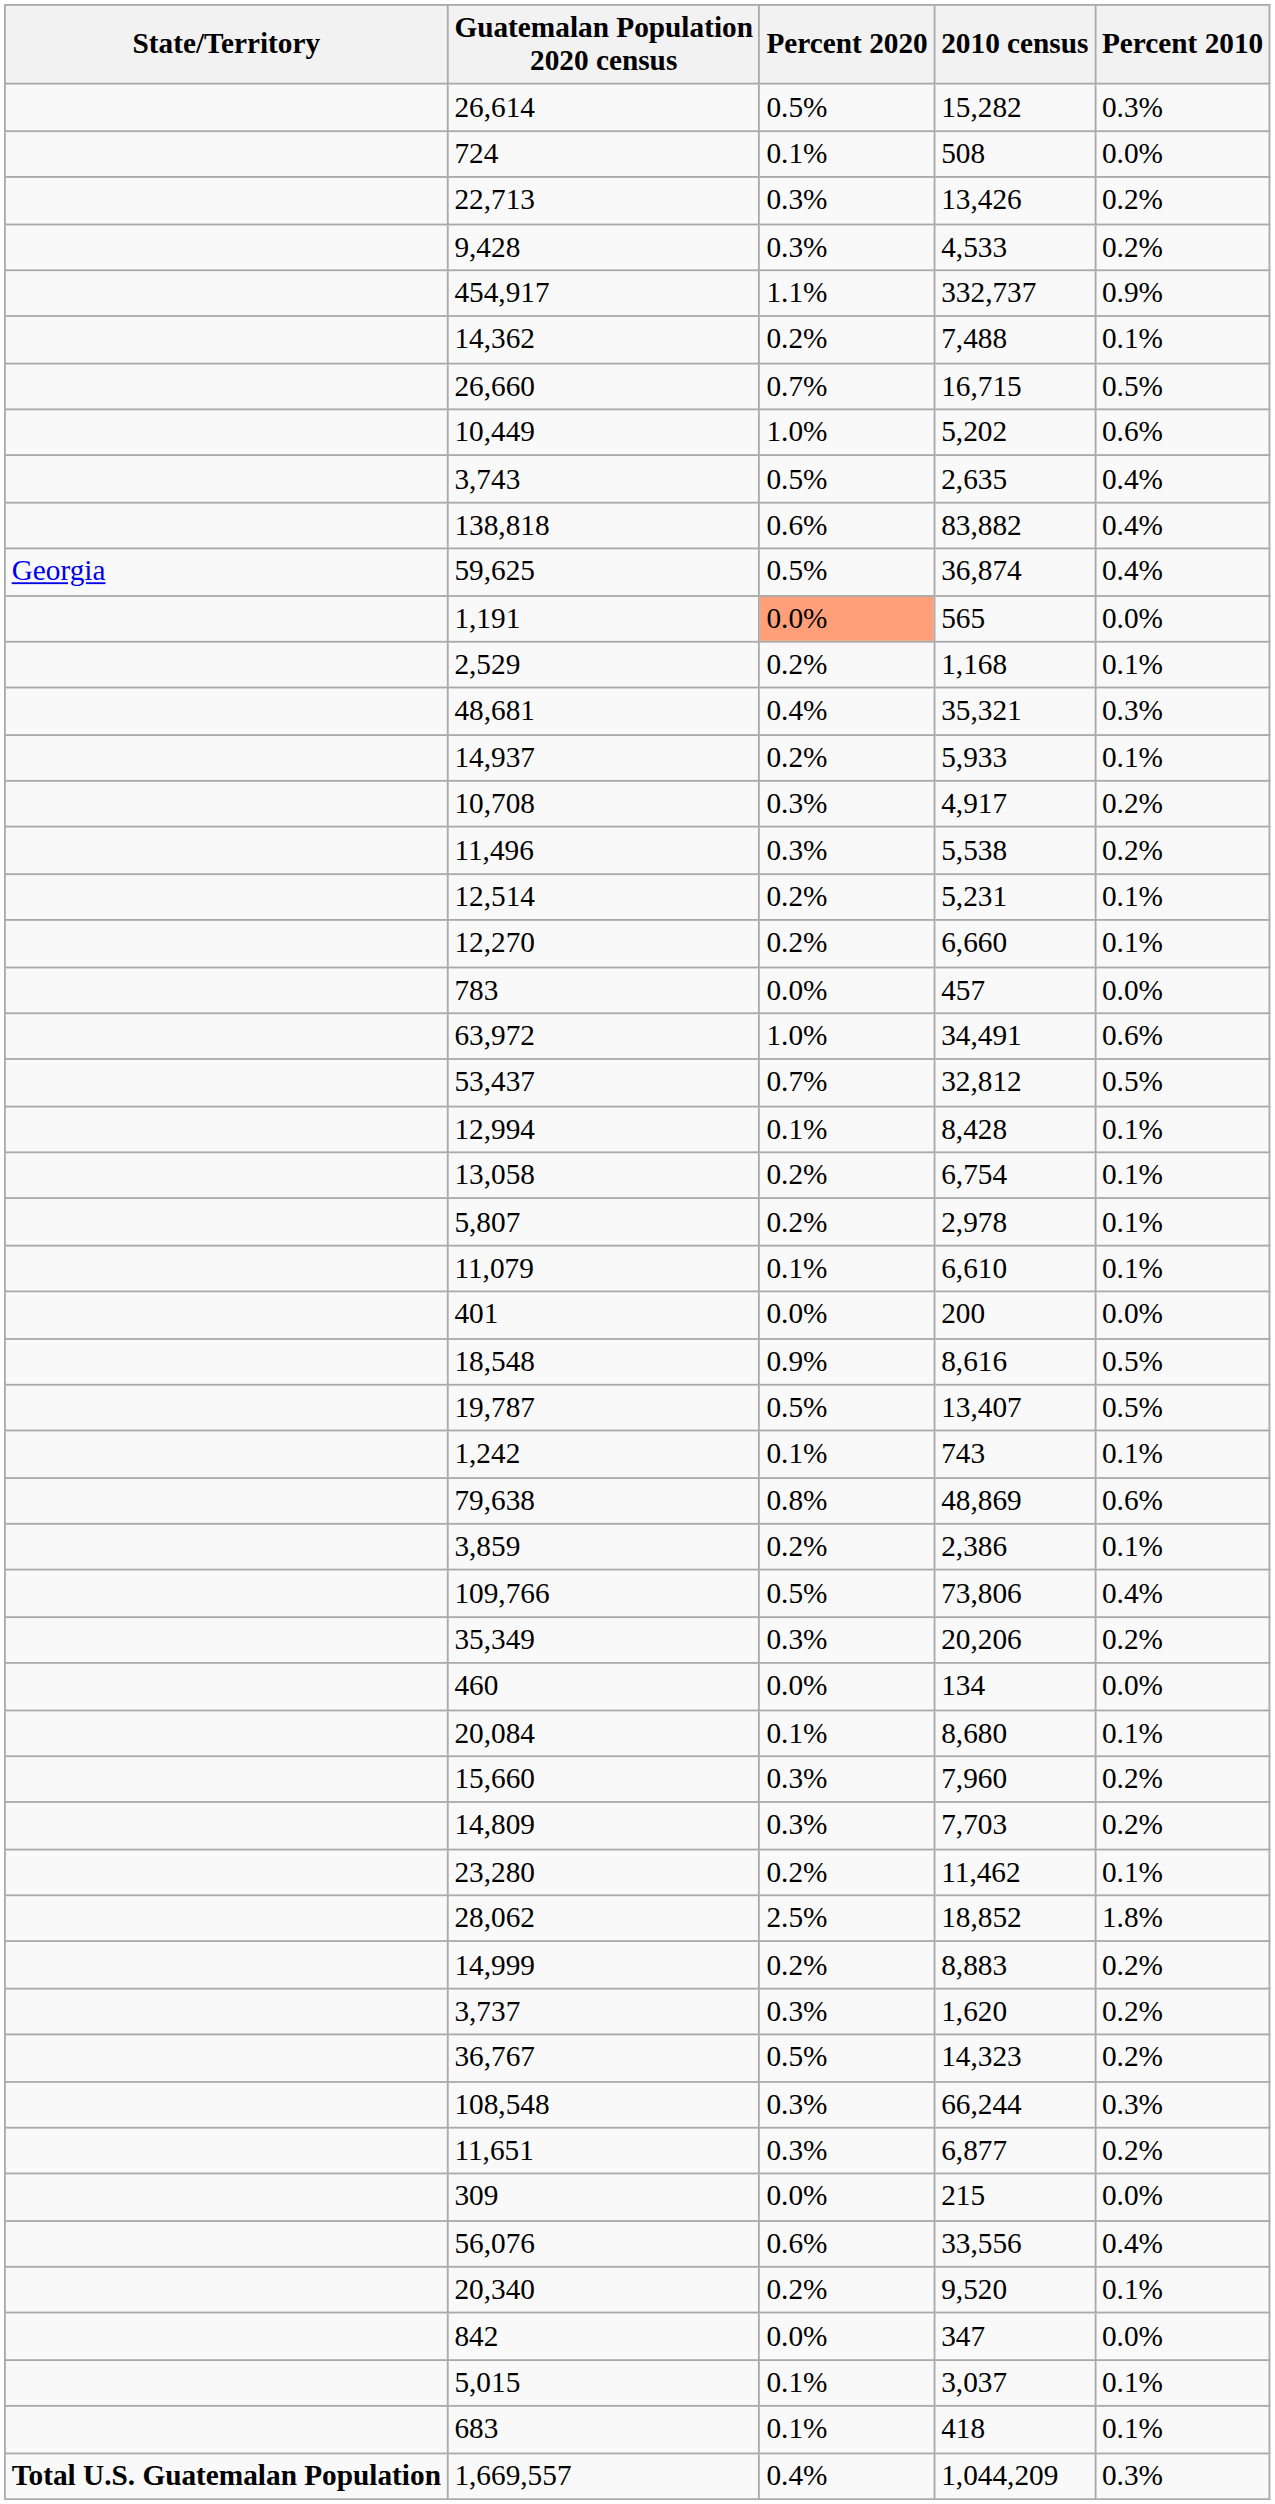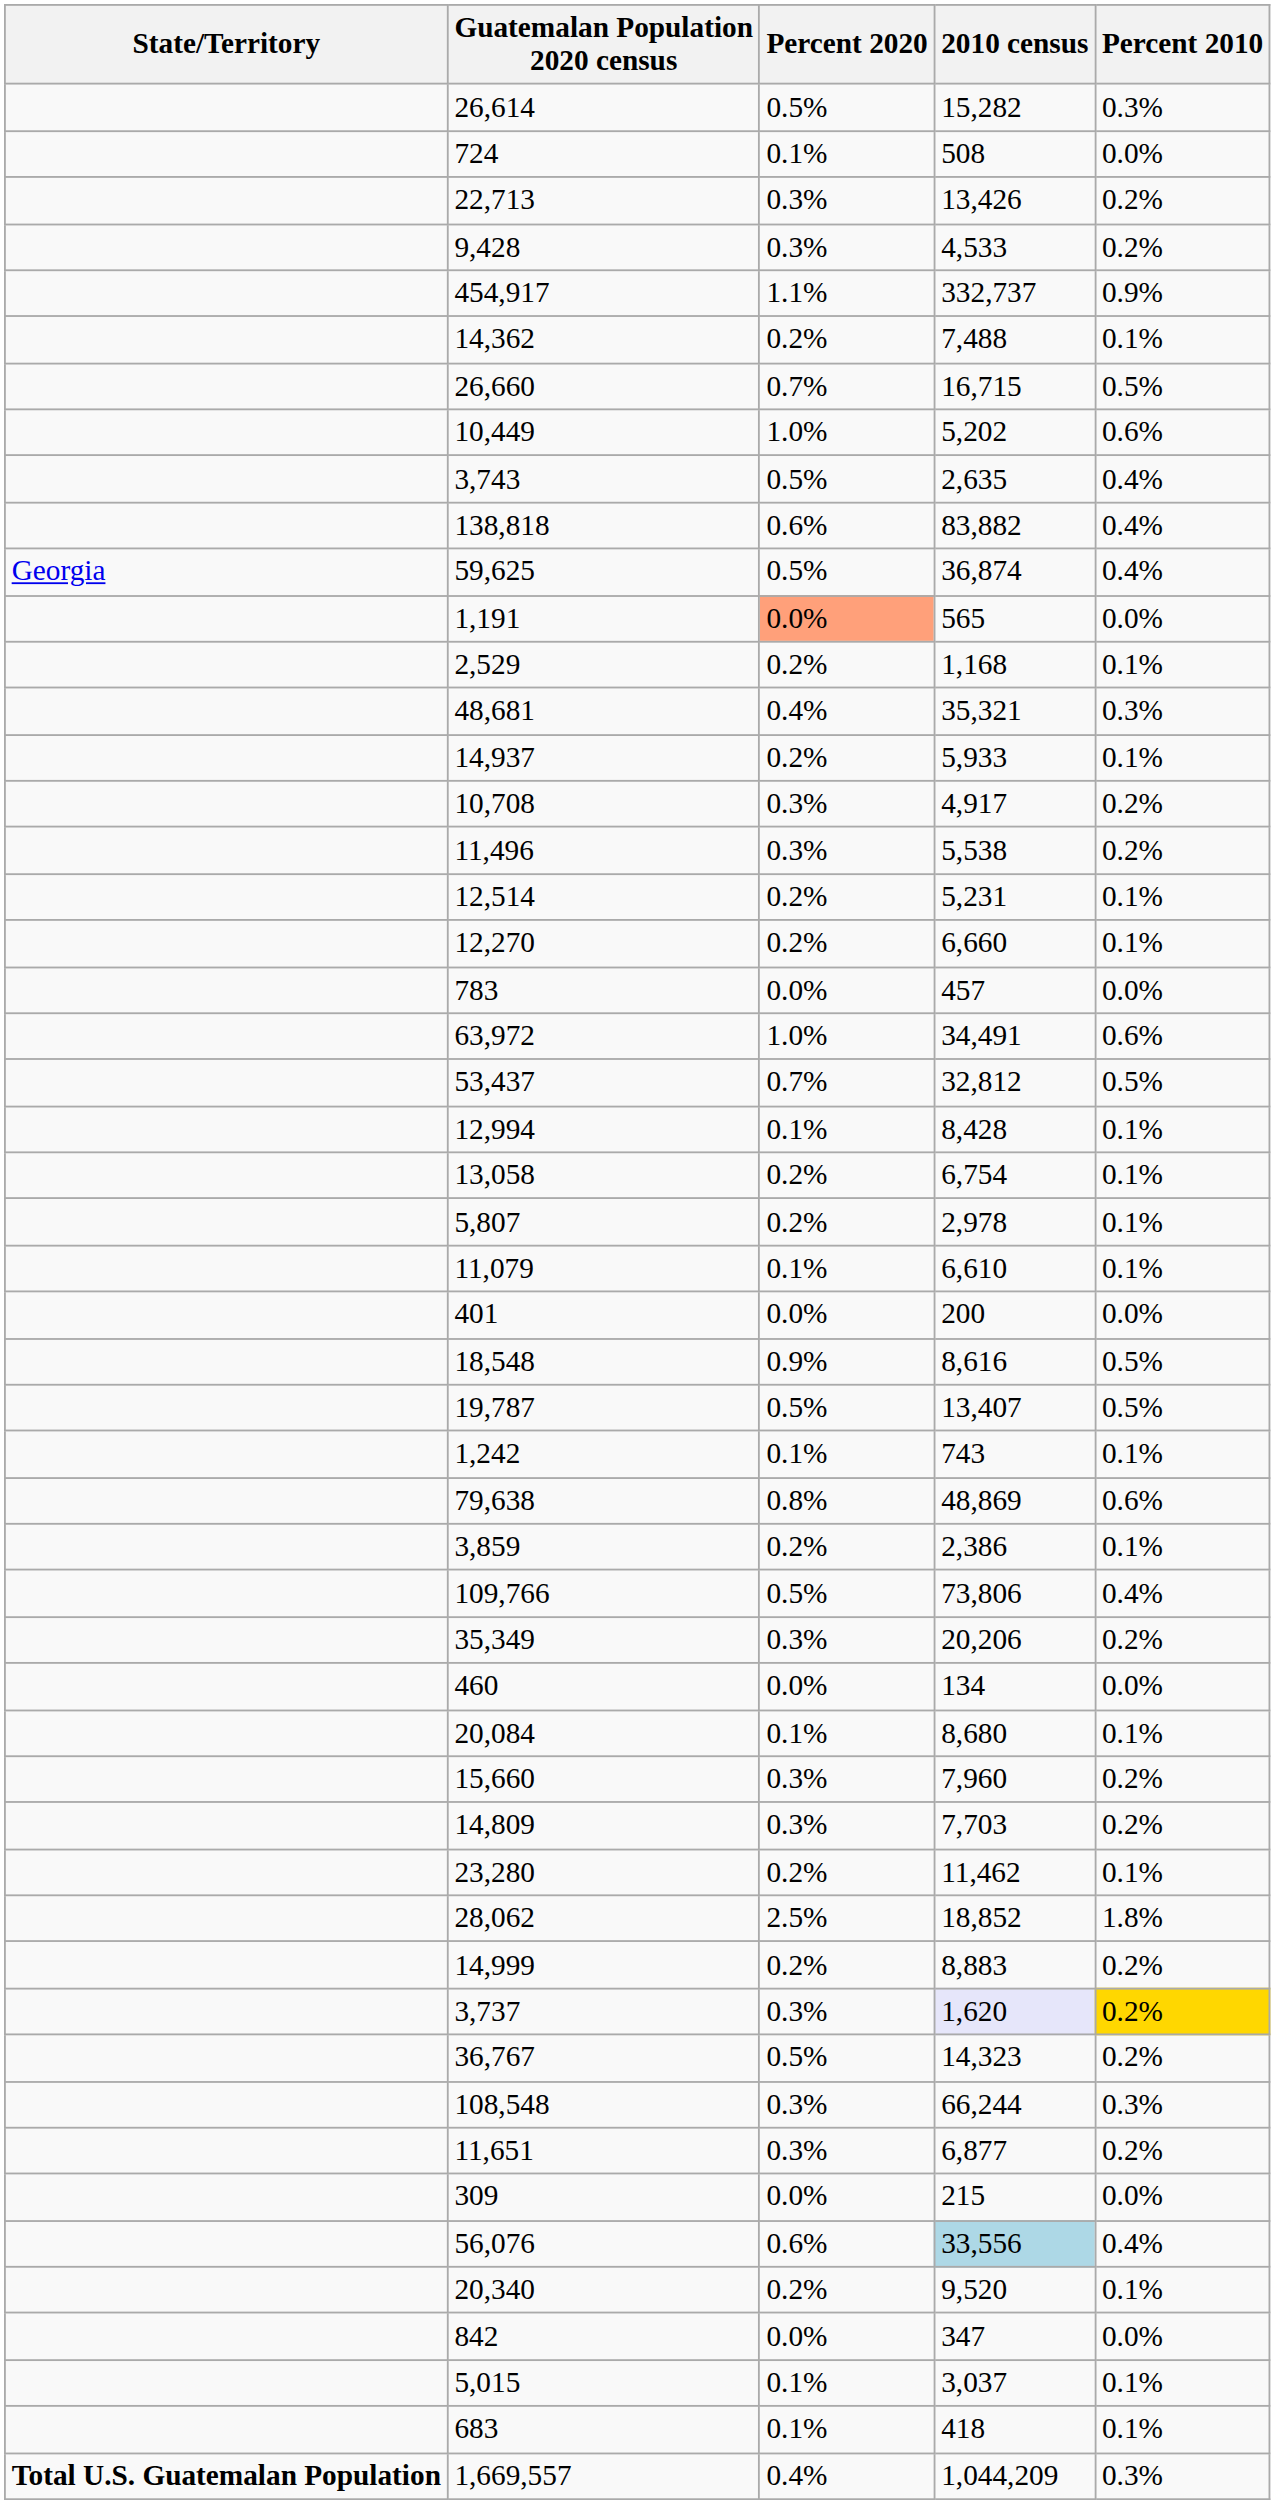3,737 | 2010 census: no background -> lavender background
3,737 | Percent 2010: no background -> gold background
56,076 | 2010 census: no background -> lightblue background
